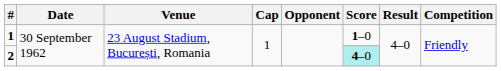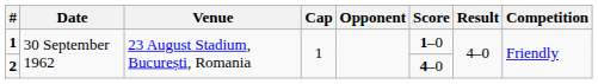2 | Score: paleturquoise background -> no background
